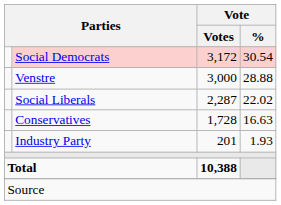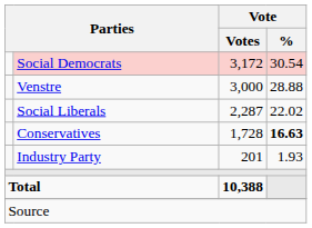Conservatives | Vote / %: normal -> bold
